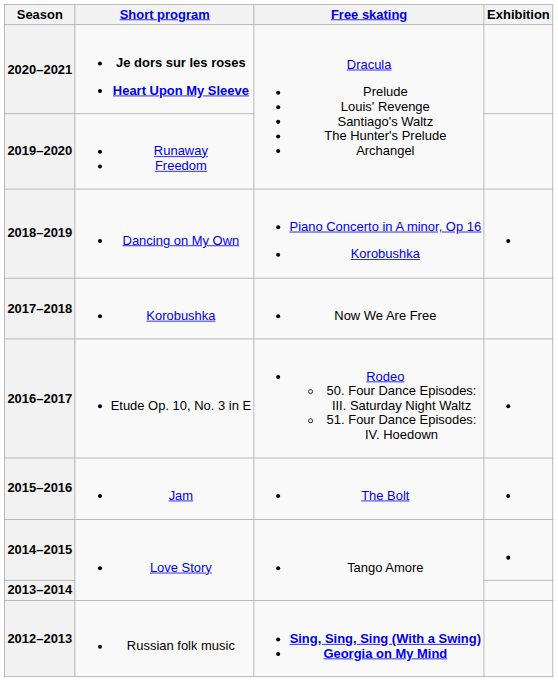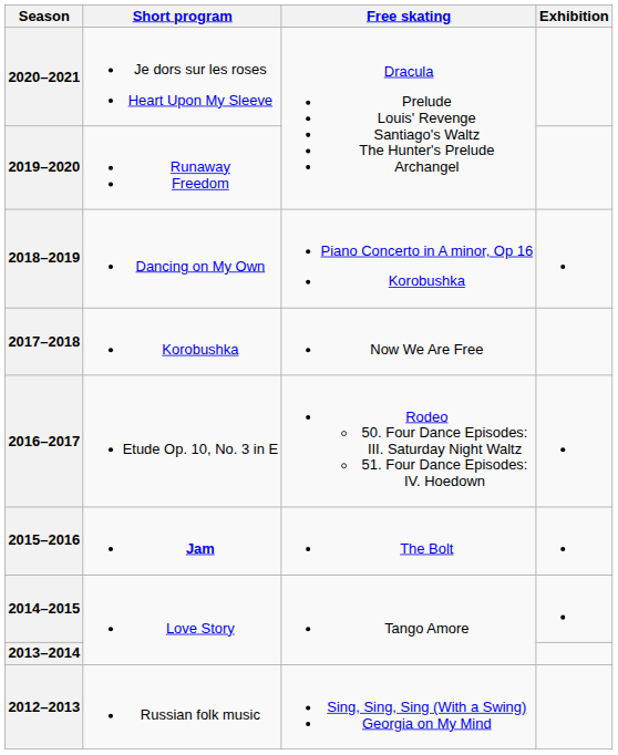2020–2021 | Short program: bold -> normal
2015–2016 | Short program: normal -> bold
2012–2013 | Free skating: bold -> normal
